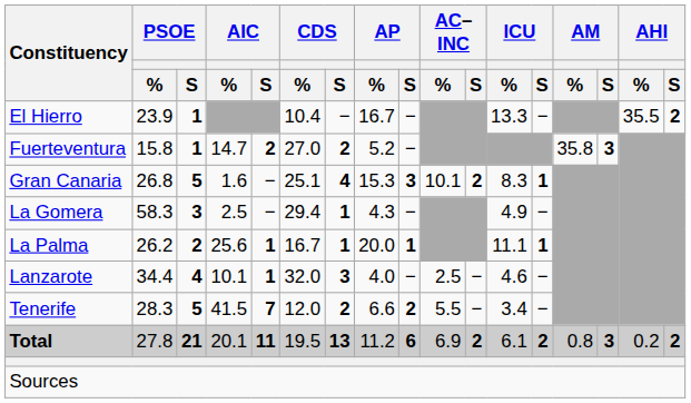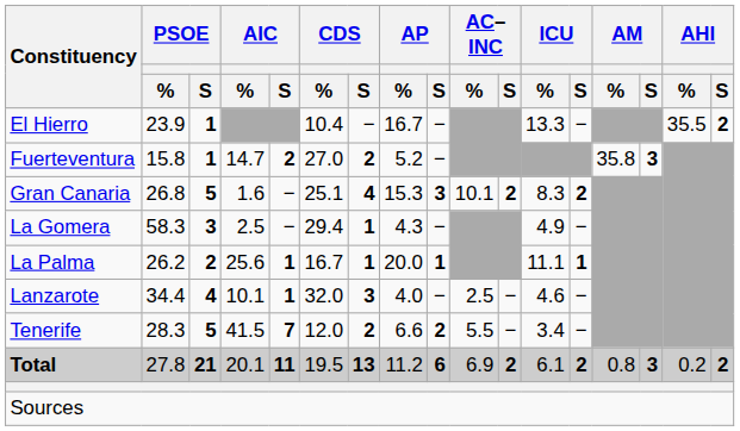Gran Canaria | ICU / S: 1 -> 2
